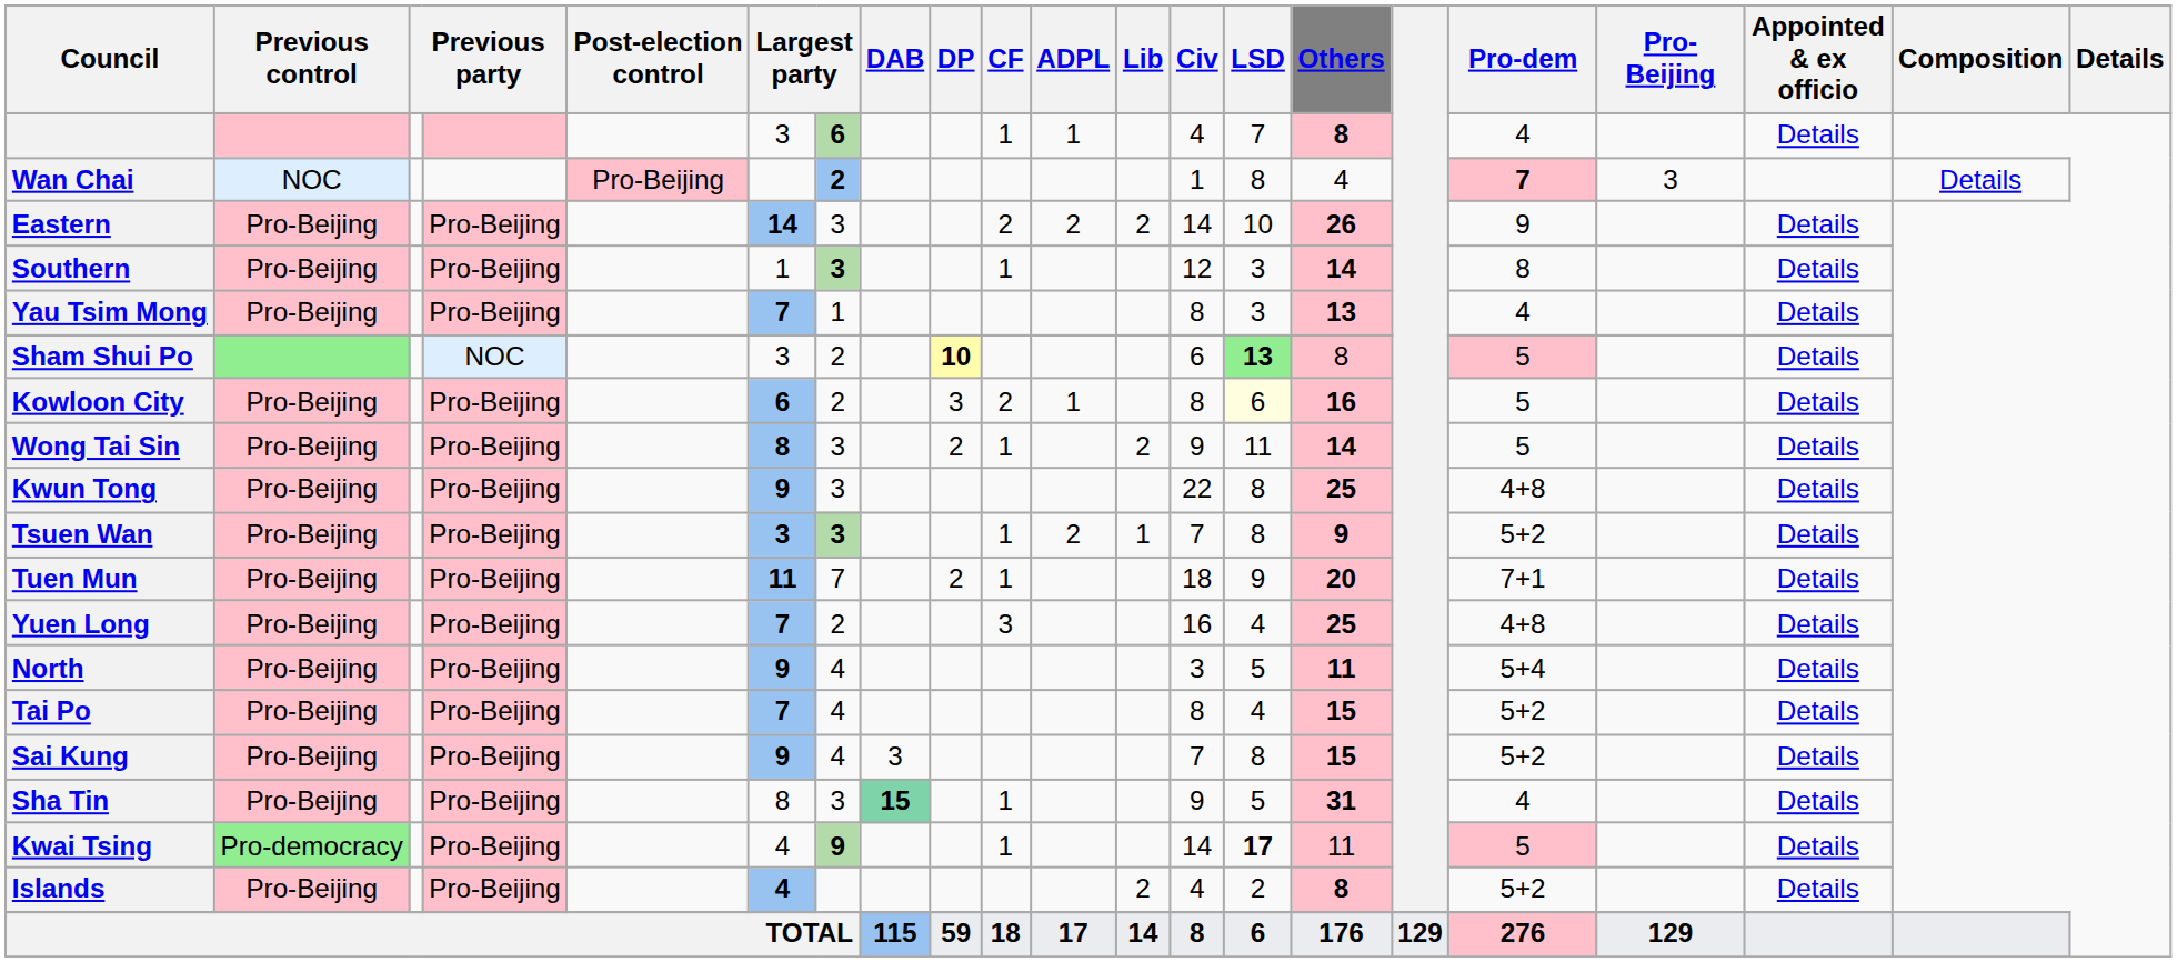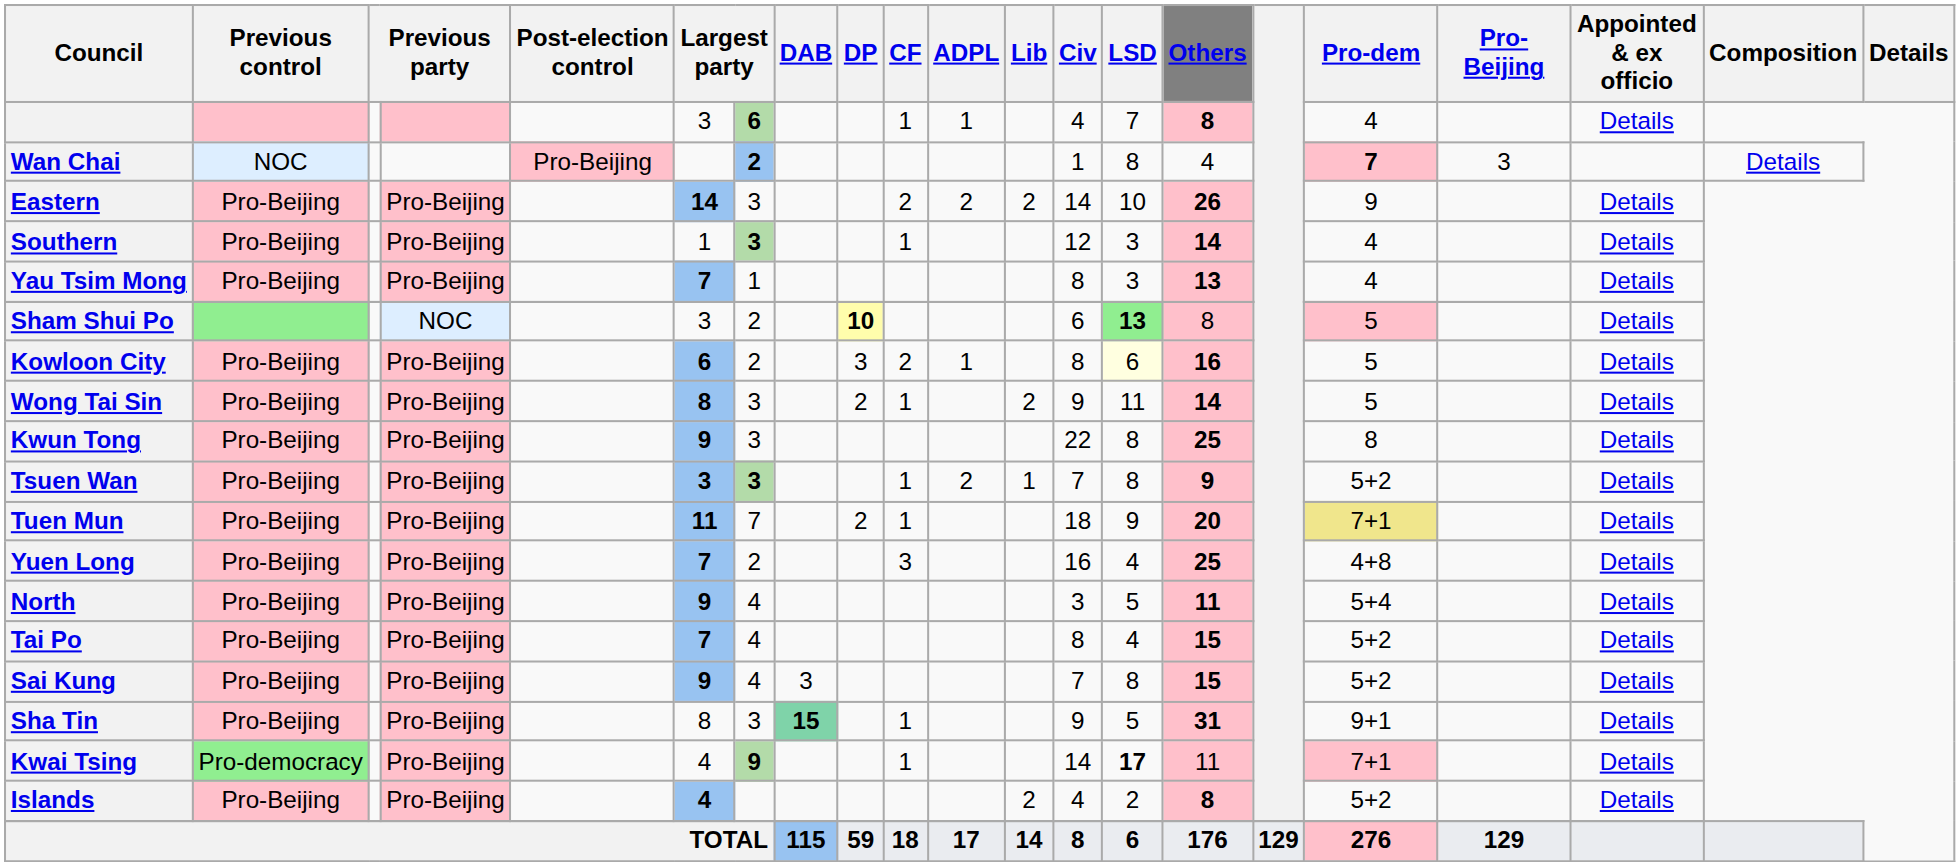Southern | Pro-dem: 8 -> 4
Kwun Tong | Pro-dem: 4+8 -> 8
Tuen Mun | Pro-dem: no background -> khaki background
Sha Tin | Pro-dem: 4 -> 9+1
Kwai Tsing | Pro-dem: 5 -> 7+1
